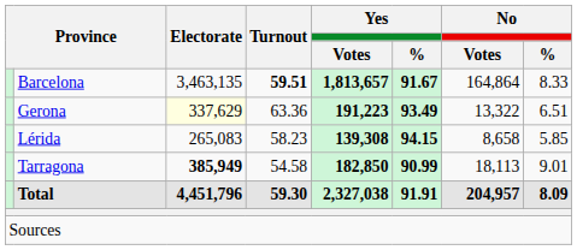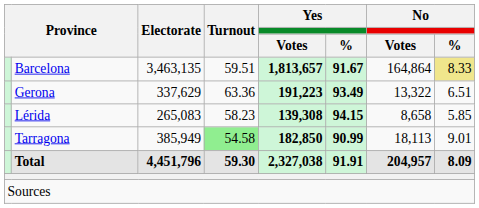Barcelona | Turnout: bold -> normal
Barcelona | No / %: no background -> khaki background
Gerona | Electorate: lightyellow background -> no background
Tarragona | Electorate: bold -> normal
Tarragona | Turnout: no background -> lightgreen background
